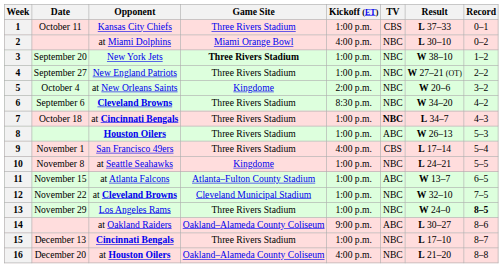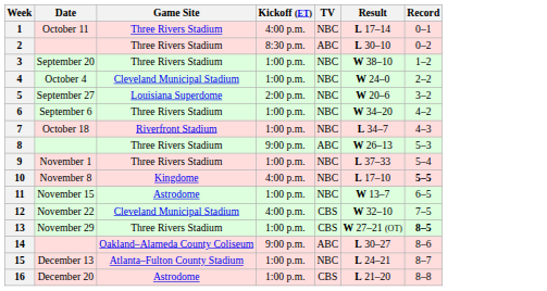- column: Opponent | Kansas City Chiefs | at Miami Dolphins | New York Jets | New England Patriots | at New Orleans Saints | Cleveland Browns | at Cincinnati Bengals | Houston Oilers | San Francisco 49ers | at Seattle Seahawks | at Atlanta Falcons | at Cleveland Browns | Los Angeles Rams | at Oakland Raiders | Cincinnati Bengals | at Houston Oilers
1 | Kickoff (ET): 1:00 p.m. -> 4:00 p.m.
1 | TV: CBS -> NBC
1 | Result: L 37–33 -> L 17–14
2 | Game Site: Miami Orange Bowl -> Three Rivers Stadium
2 | Kickoff (ET): 4:00 p.m. -> 8:30 p.m.
2 | TV: NBC -> ABC
3 | Game Site: bold -> normal
4 | Date: September 27 -> October 4
4 | Game Site: Three Rivers Stadium -> Cleveland Municipal Stadium
4 | Result: W 27–21 (OT) -> W 24–0
5 | Date: October 4 -> September 27
5 | Game Site: Kingdome -> Louisiana Superdome
6 | Kickoff (ET): 8:30 p.m. -> 1:00 p.m.
7 | Game Site: Three Rivers Stadium -> Riverfront Stadium
7 | TV: bold -> normal
8 | Kickoff (ET): 1:00 p.m. -> 9:00 p.m.
9 | Kickoff (ET): 4:00 p.m. -> 1:00 p.m.
9 | TV: CBS -> NBC
9 | Result: L 17–14 -> L 37–33
10 | Kickoff (ET): 1:00 p.m. -> 4:00 p.m.
10 | Result: L 24–21 -> L 17–10
10 | Record: normal -> bold
11 | Game Site: Atlanta–Fulton County Stadium -> Astrodome
11 | TV: ABC -> NBC
12 | Kickoff (ET): 1:00 p.m. -> 4:00 p.m.
12 | TV: NBC -> CBS
13 | TV: NBC -> CBS
13 | Result: W 24–0 -> W 27–21 (OT)
15 | Game Site: Three Rivers Stadium -> Atlanta–Fulton County Stadium
15 | Result: L 17–10 -> L 24–21
16 | Game Site: Oakland–Alameda County Coliseum -> Astrodome
16 | Kickoff (ET): 4:00 p.m. -> 1:00 p.m.
16 | TV: NBC -> CBS
